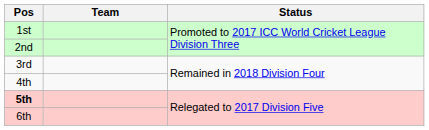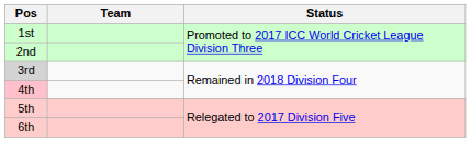3rd | Pos: no background -> lightgrey background
4th | Pos: no background -> pink background
5th | Pos: bold -> normal
